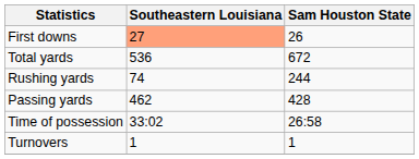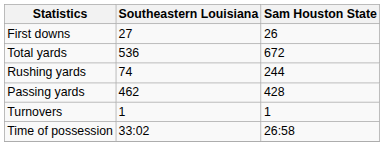First downs | Southeastern Louisiana: lightsalmon background -> no background
rows swapped: Turnovers <-> Time of possession
